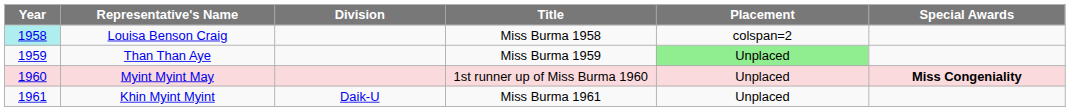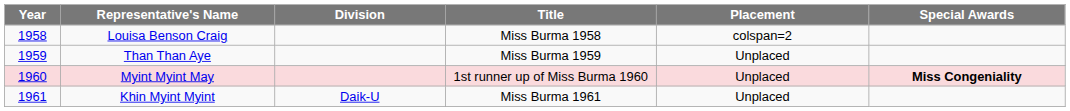Louisa Benson Craig | Year: paleturquoise background -> no background
Than Than Aye | Placement: lightgreen background -> no background
